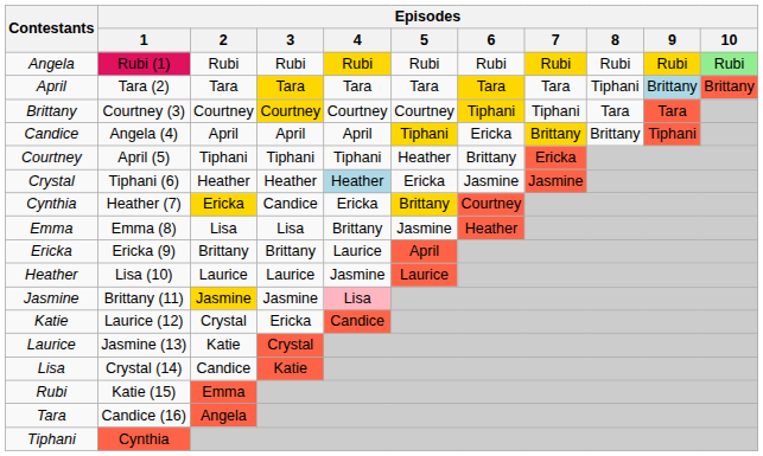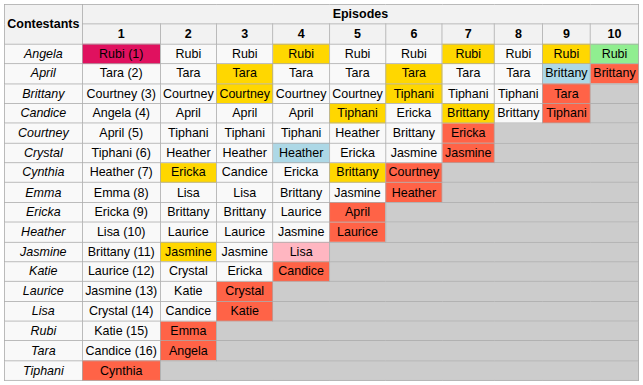row 4 | Episodes / 8: Tiphani -> Tara
row 5 | Episodes / 8: Tara -> Tiphani
